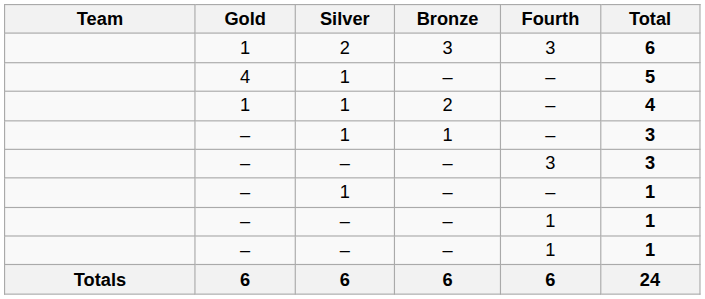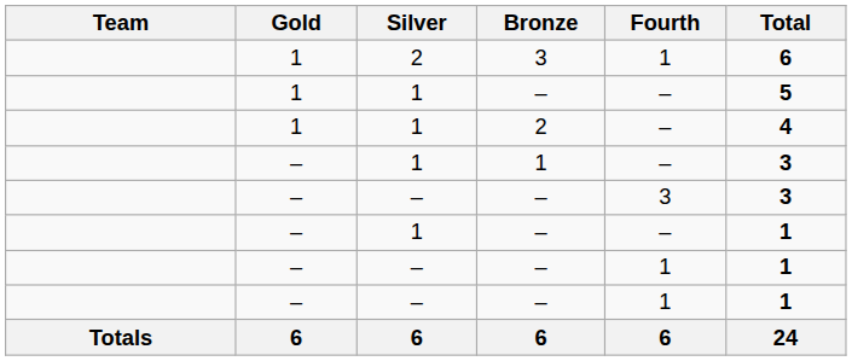row 2 | Fourth: 3 -> 1
row 3 | Gold: 4 -> 1
